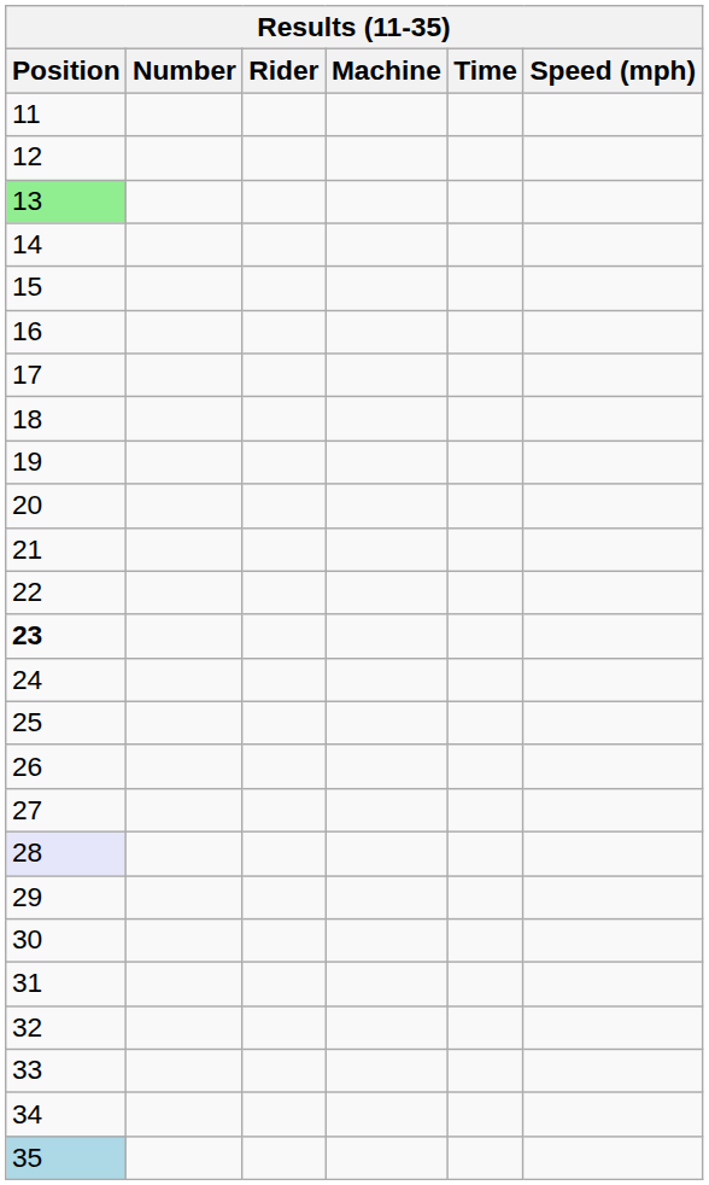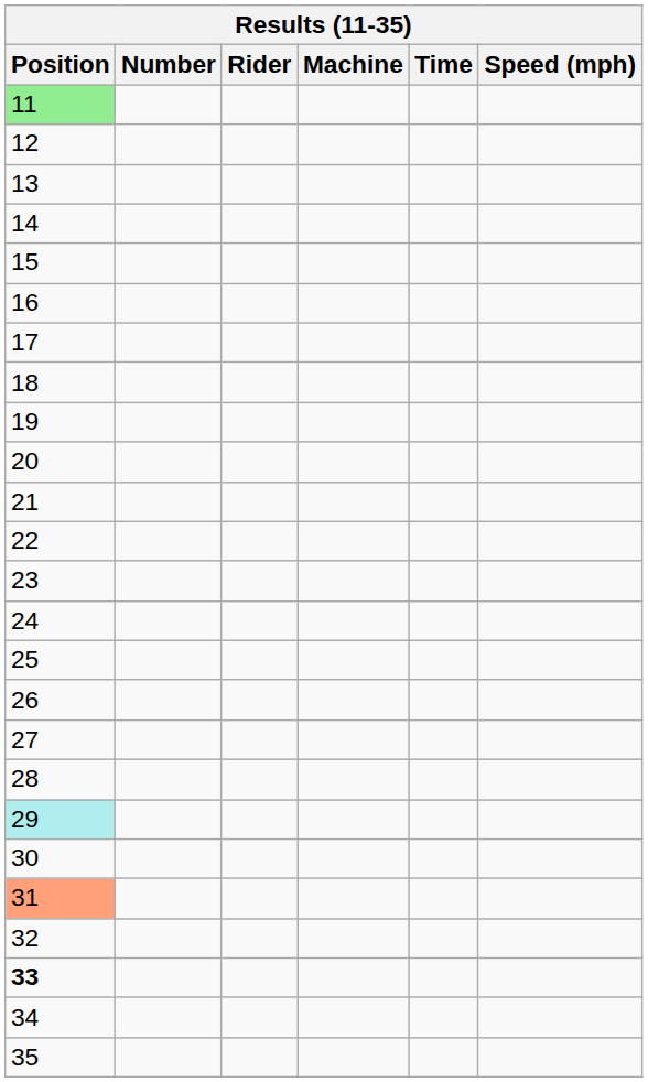11 | Position: no background -> lightgreen background
13 | Position: lightgreen background -> no background
23 | Position: bold -> normal
28 | Position: lavender background -> no background
29 | Position: no background -> paleturquoise background
31 | Position: no background -> lightsalmon background
33 | Position: normal -> bold
35 | Position: lightblue background -> no background
